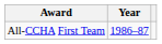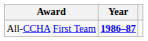row 2 | Year: normal -> bold
